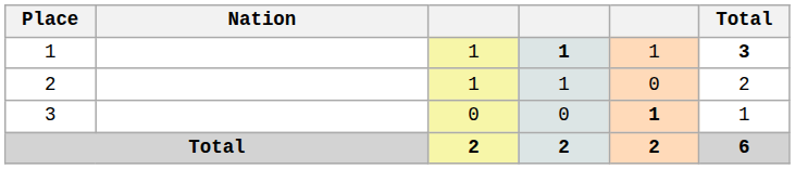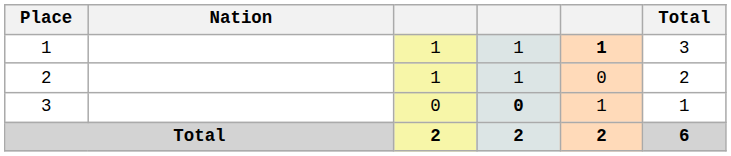row 2 | column 4: bold -> normal
row 2 | column 5: normal -> bold
row 2 | Total: bold -> normal
row 4 | column 4: normal -> bold
row 4 | column 5: bold -> normal
